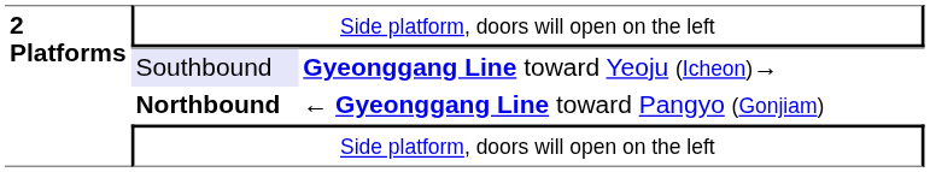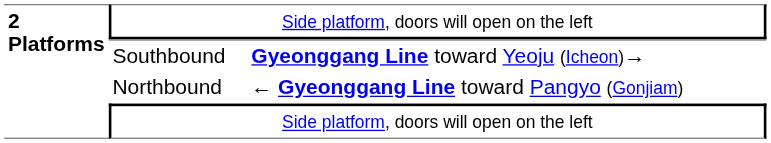Southbound | column 2: lavender background -> no background
Northbound | column 2: bold -> normal
